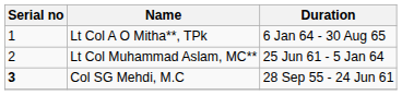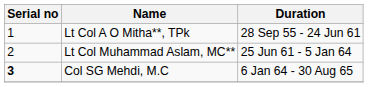Lt Col A O Mitha**, TPk | Duration: 6 Jan 64 - 30 Aug 65 -> 28 Sep 55 - 24 Jun 61
Col SG Mehdi, M.C | Duration: 28 Sep 55 - 24 Jun 61 -> 6 Jan 64 - 30 Aug 65
